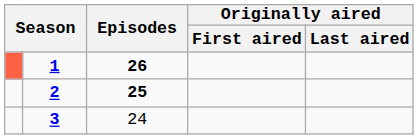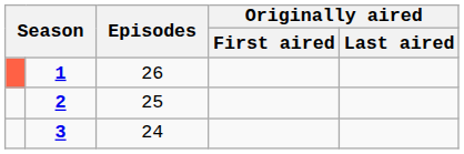1 | Episodes: bold -> normal
2 | Episodes: bold -> normal
